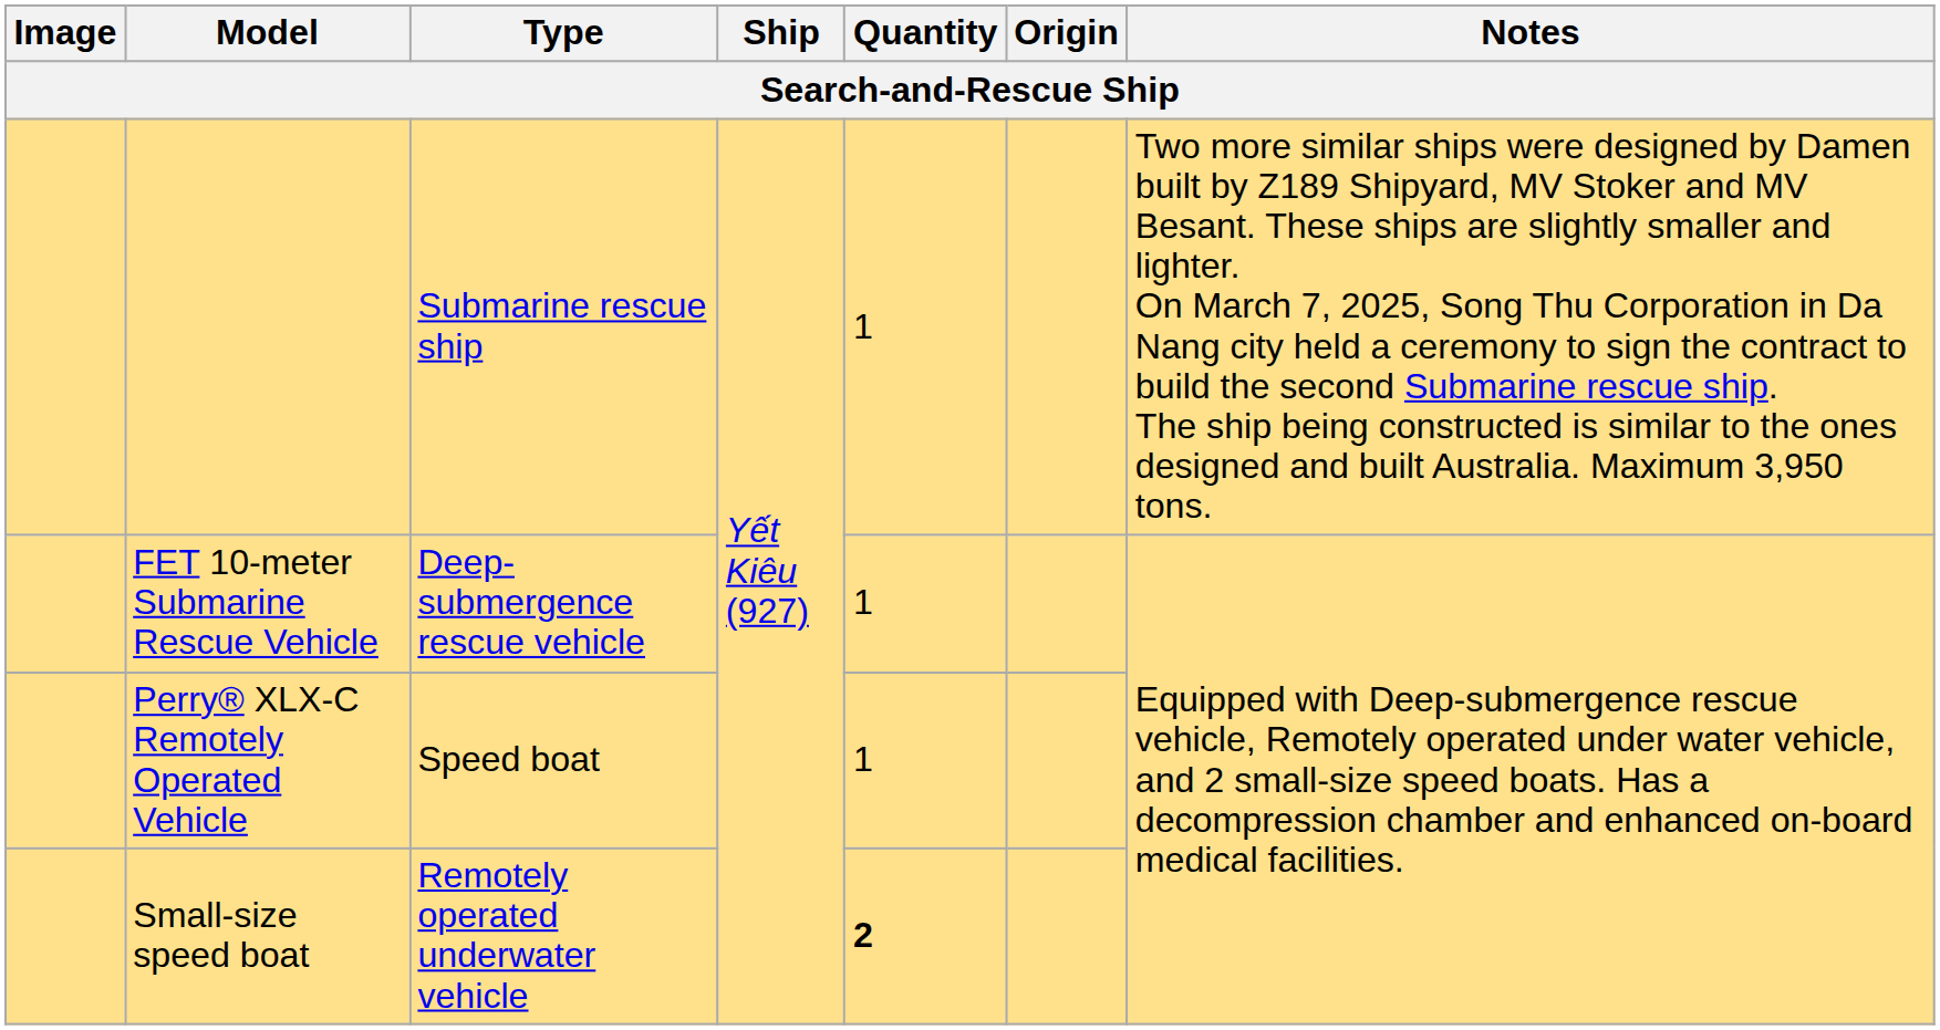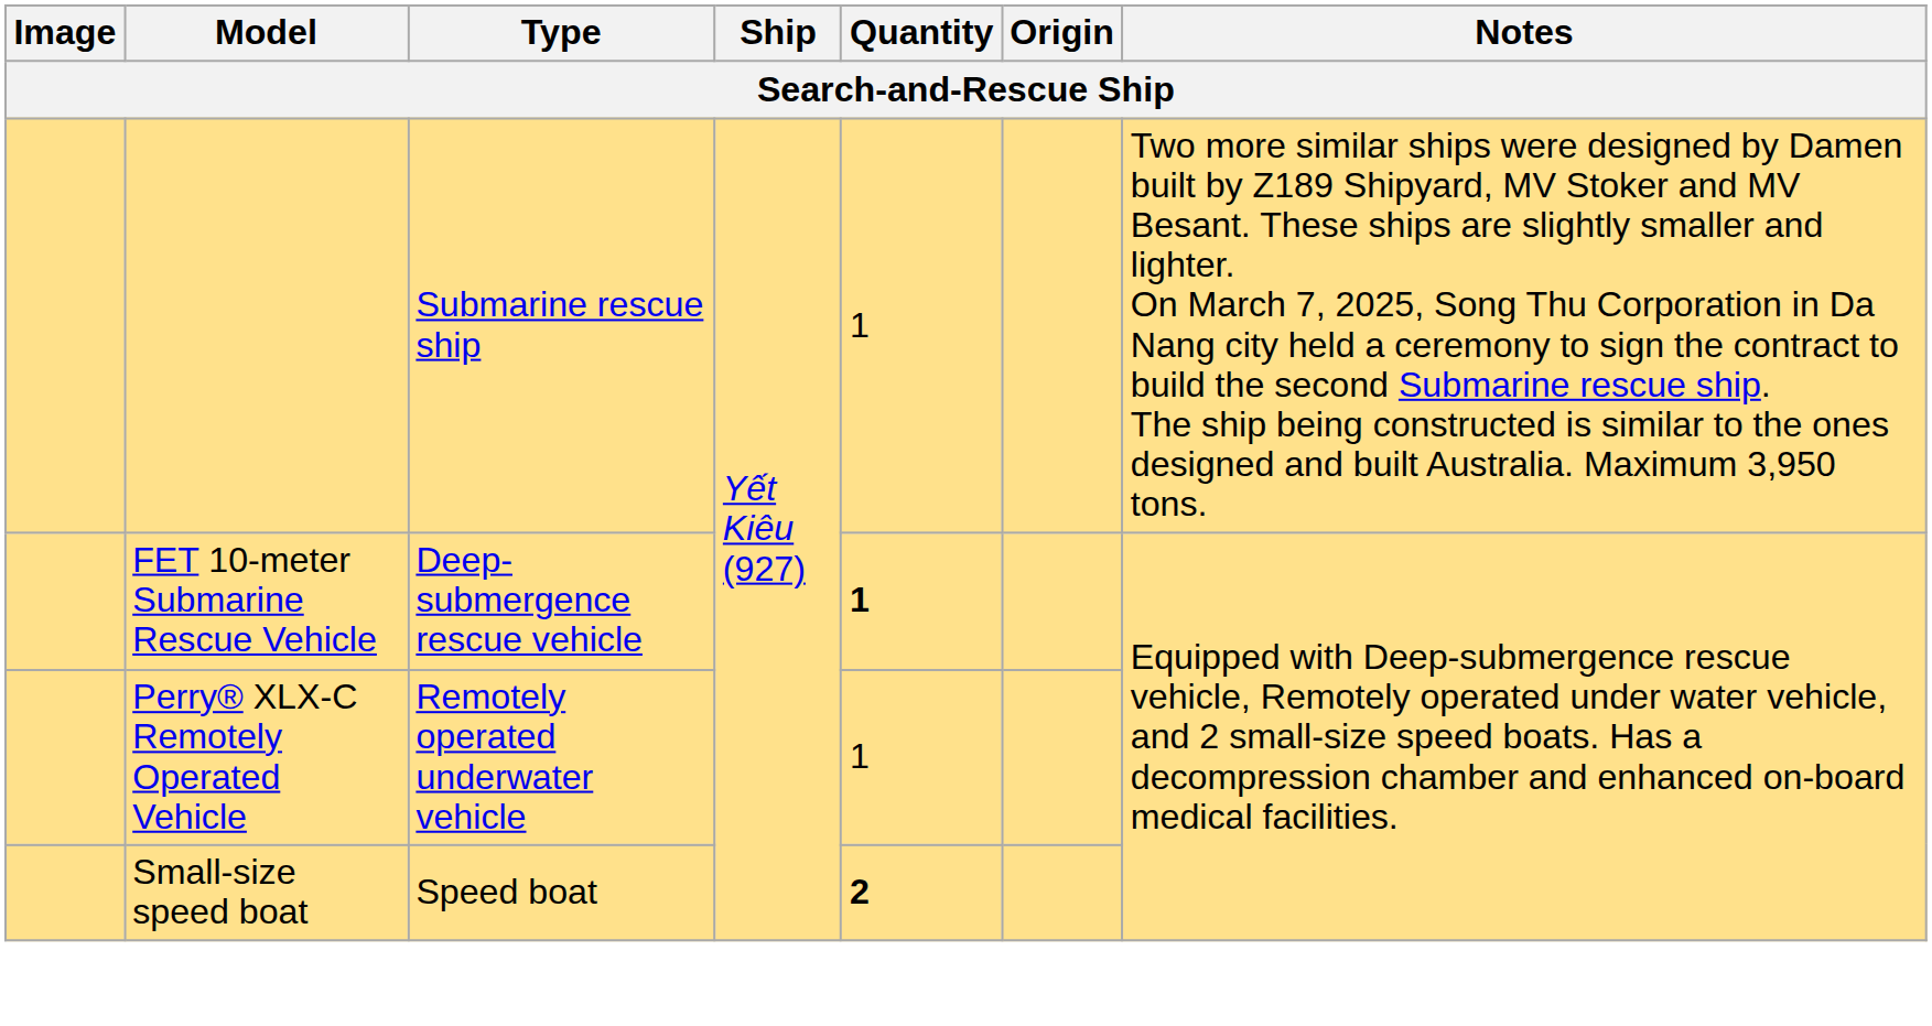FET 10-meter Submarine Rescue Vehicle | Quantity: normal -> bold
Perry® XLX-C Remotely Operated Vehicle | Type: Speed boat -> Remotely operated underwater vehicle
Small-size speed boat | Type: Remotely operated underwater vehicle -> Speed boat
